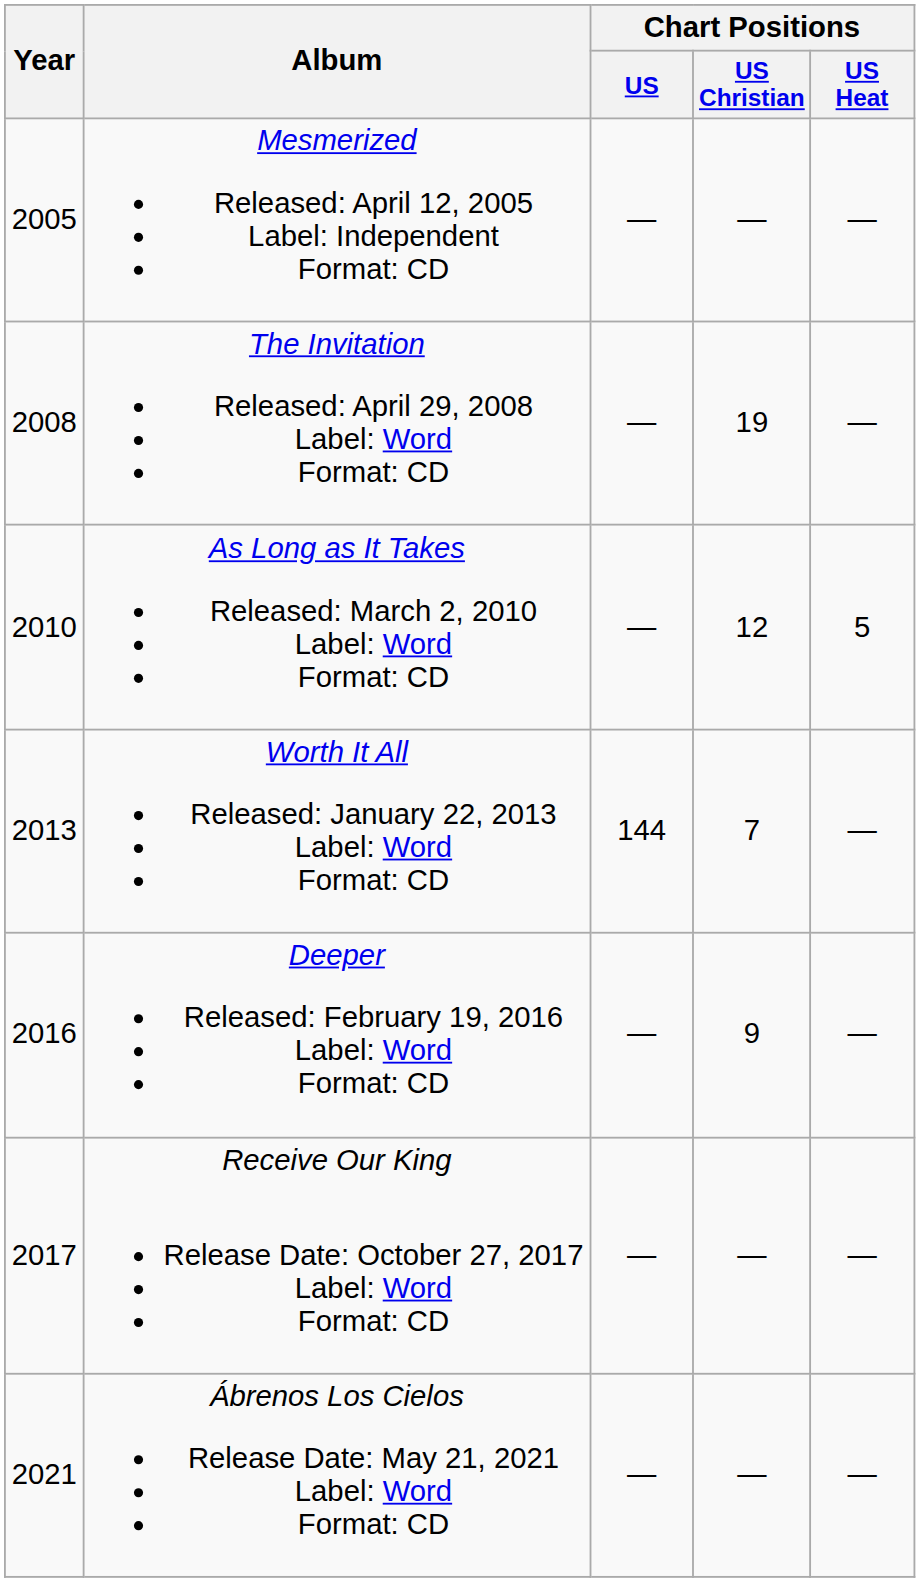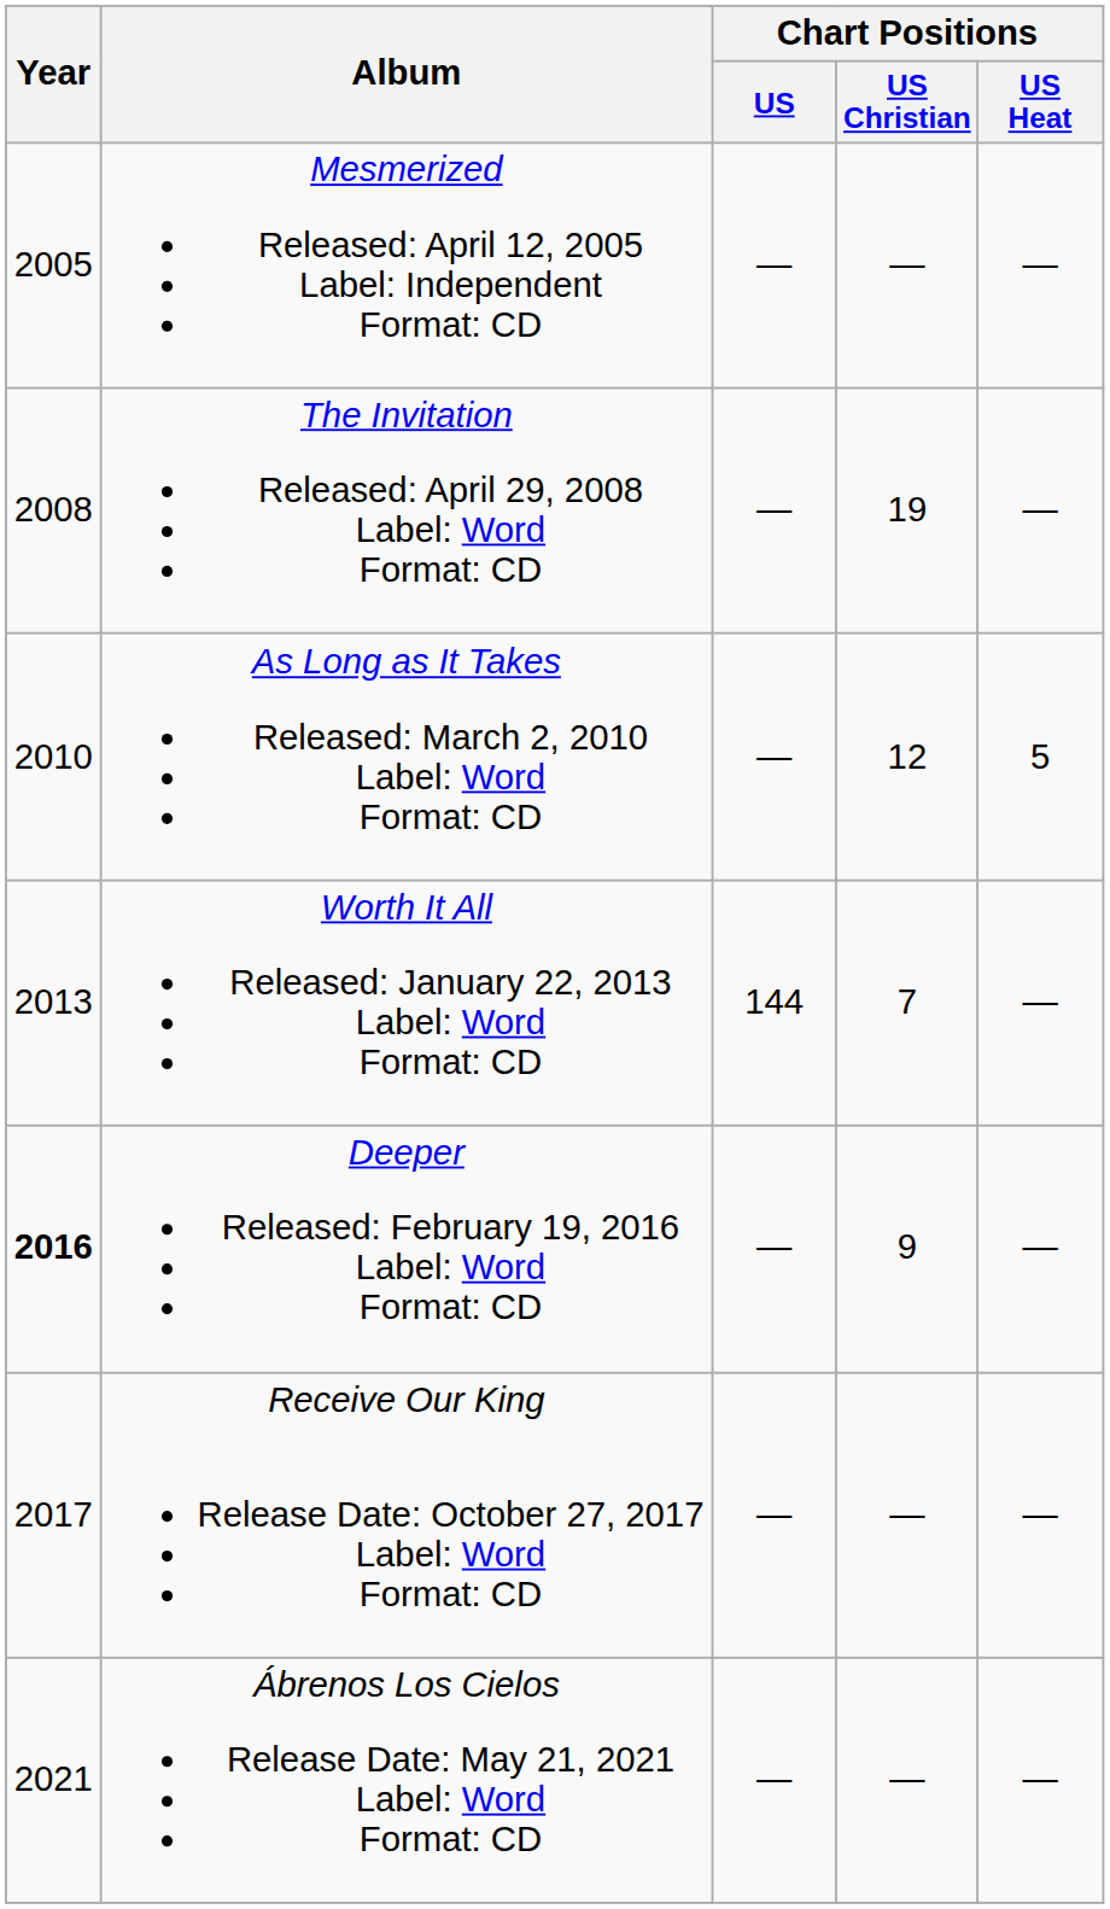Deeper Released: February 19, 2016 Label: Word Format: CD | Year: normal -> bold
